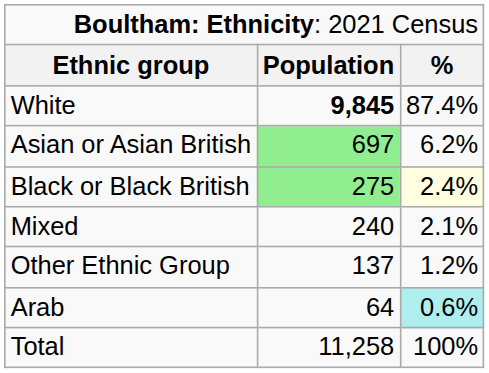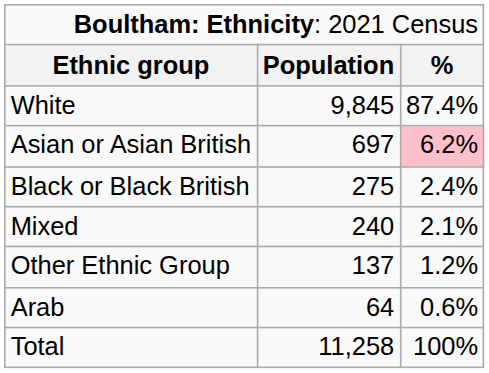White | column 2: bold -> normal
Asian or Asian British | column 2: lightgreen background -> no background
Asian or Asian British | column 3: no background -> pink background
Black or Black British | column 2: lightgreen background -> no background
Black or Black British | column 3: lightyellow background -> no background
Arab | column 3: paleturquoise background -> no background
